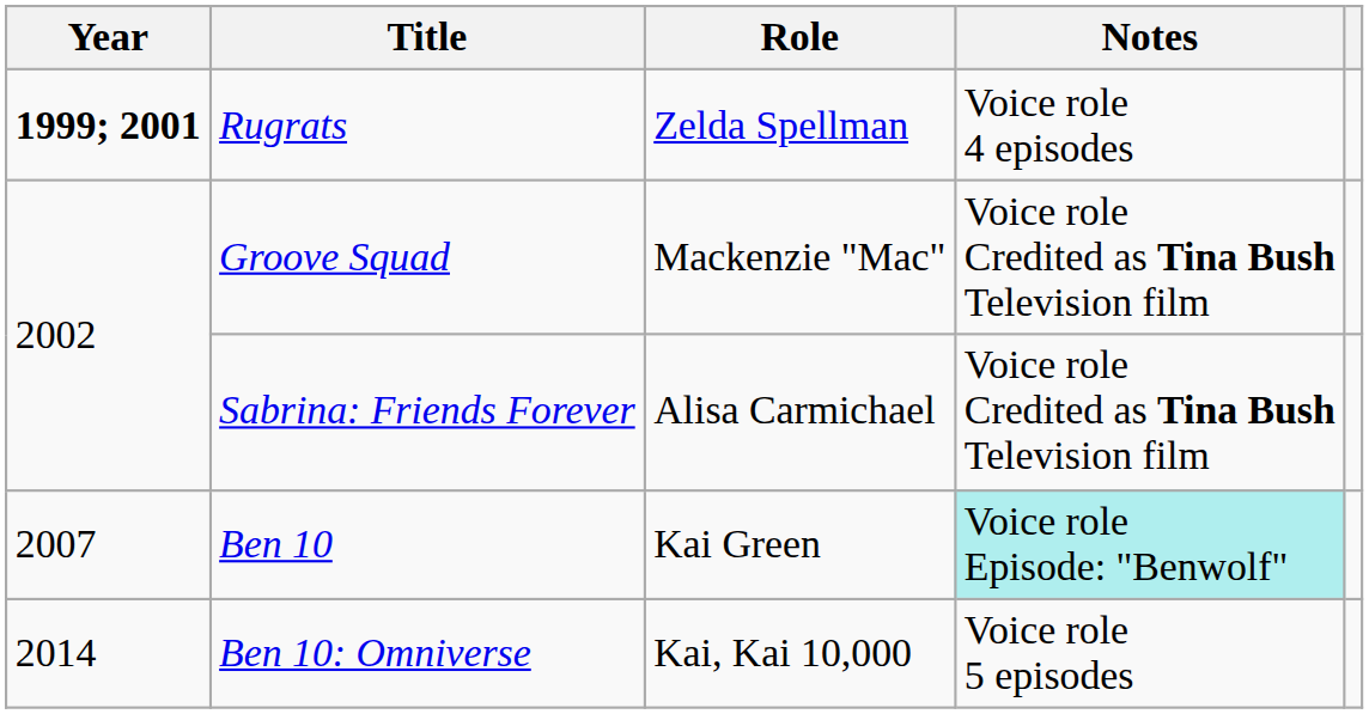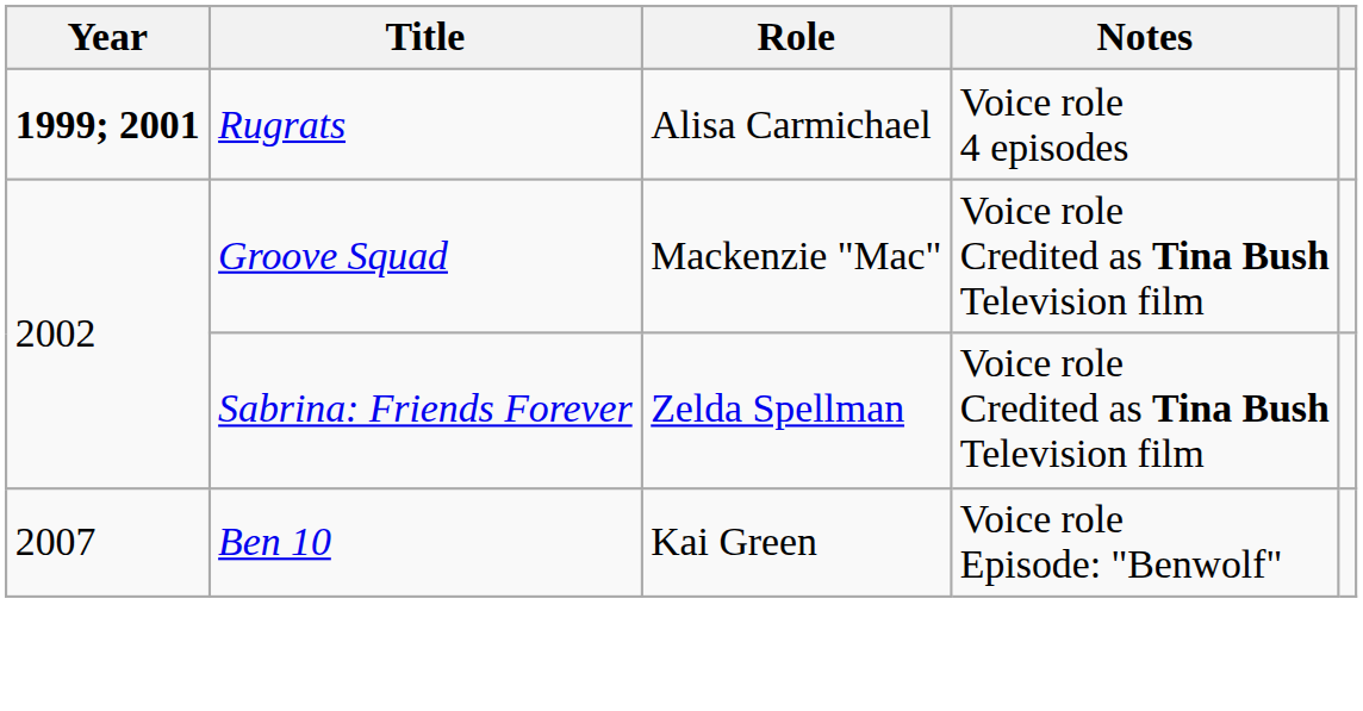Rugrats | Role: Zelda Spellman -> Alisa Carmichael
Sabrina: Friends Forever | Role: Alisa Carmichael -> Zelda Spellman
Ben 10 | Notes: paleturquoise background -> no background
- row: 2014 | Ben 10: Omniverse | Kai, Kai 10,000 | Voice role 5 episodes
